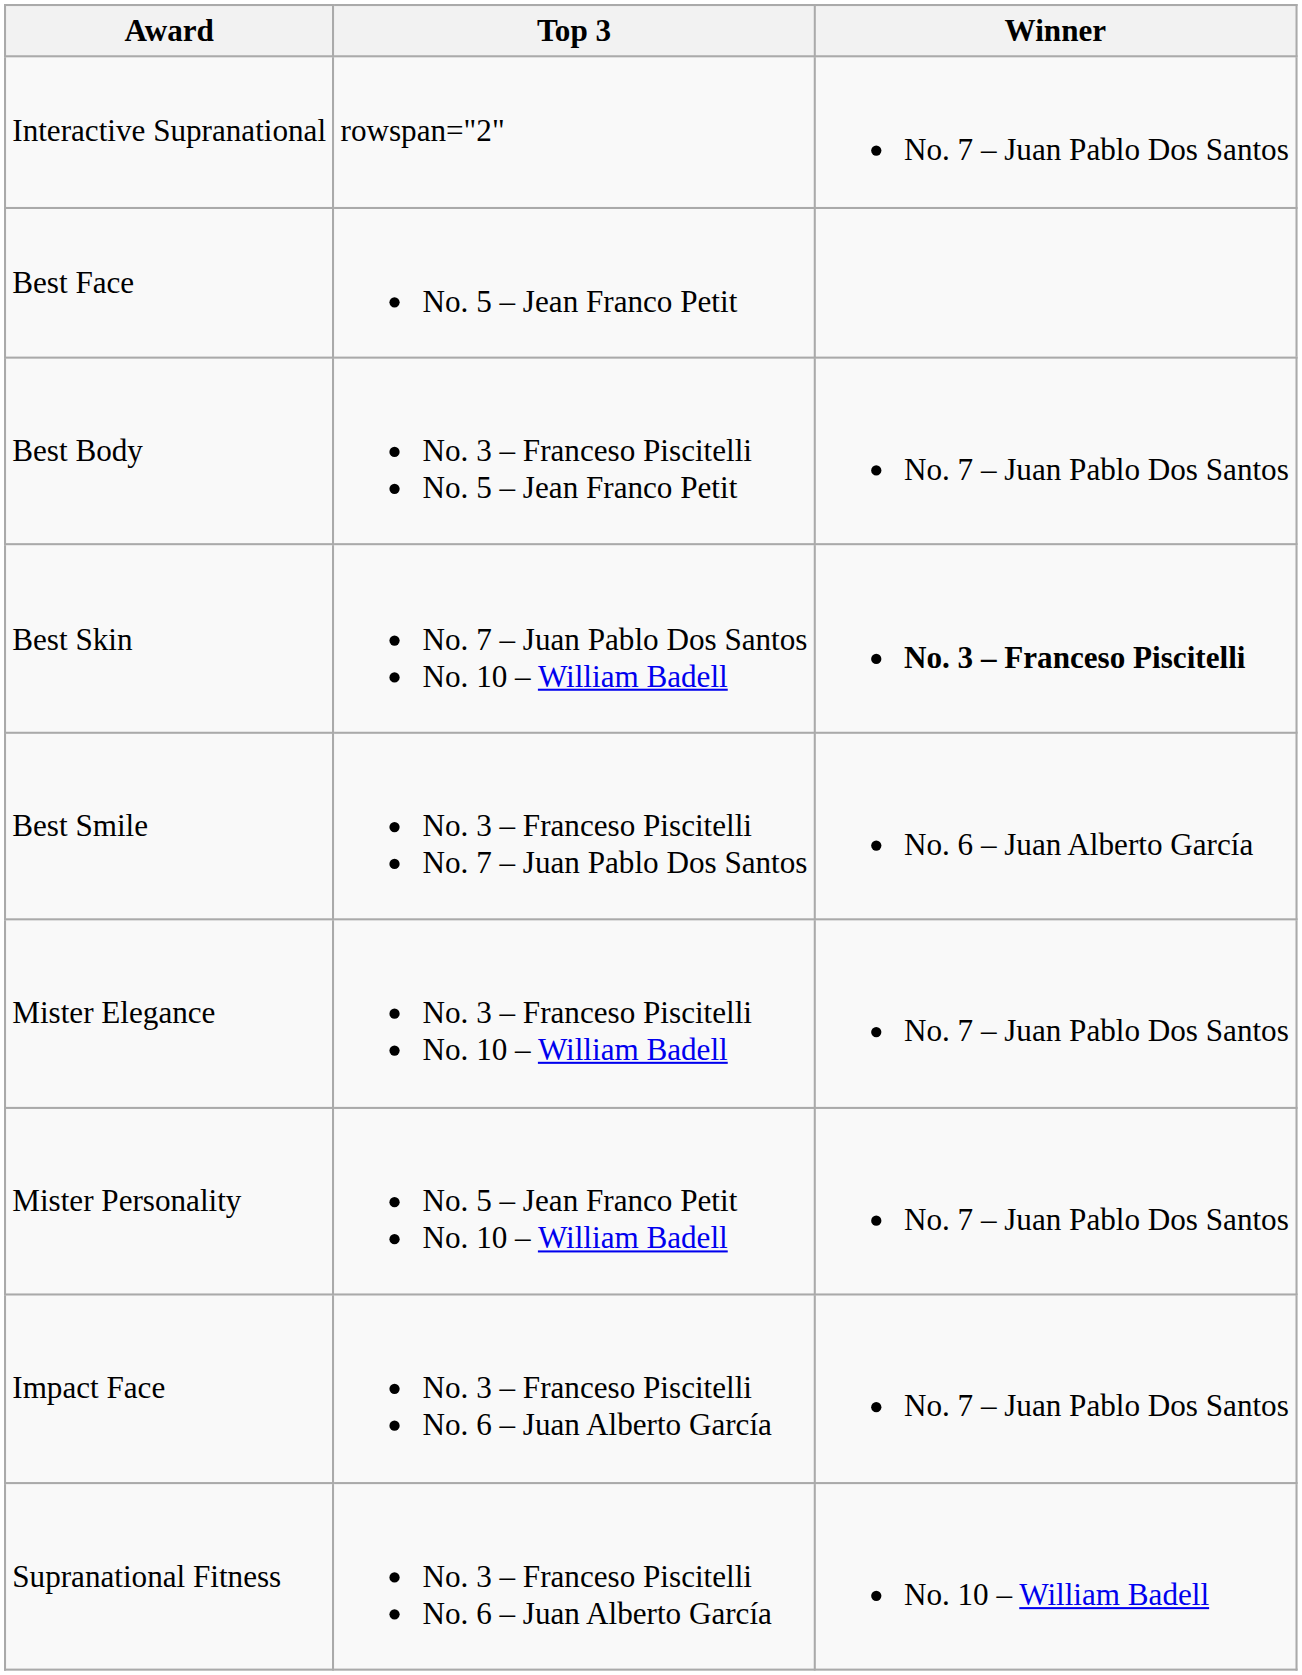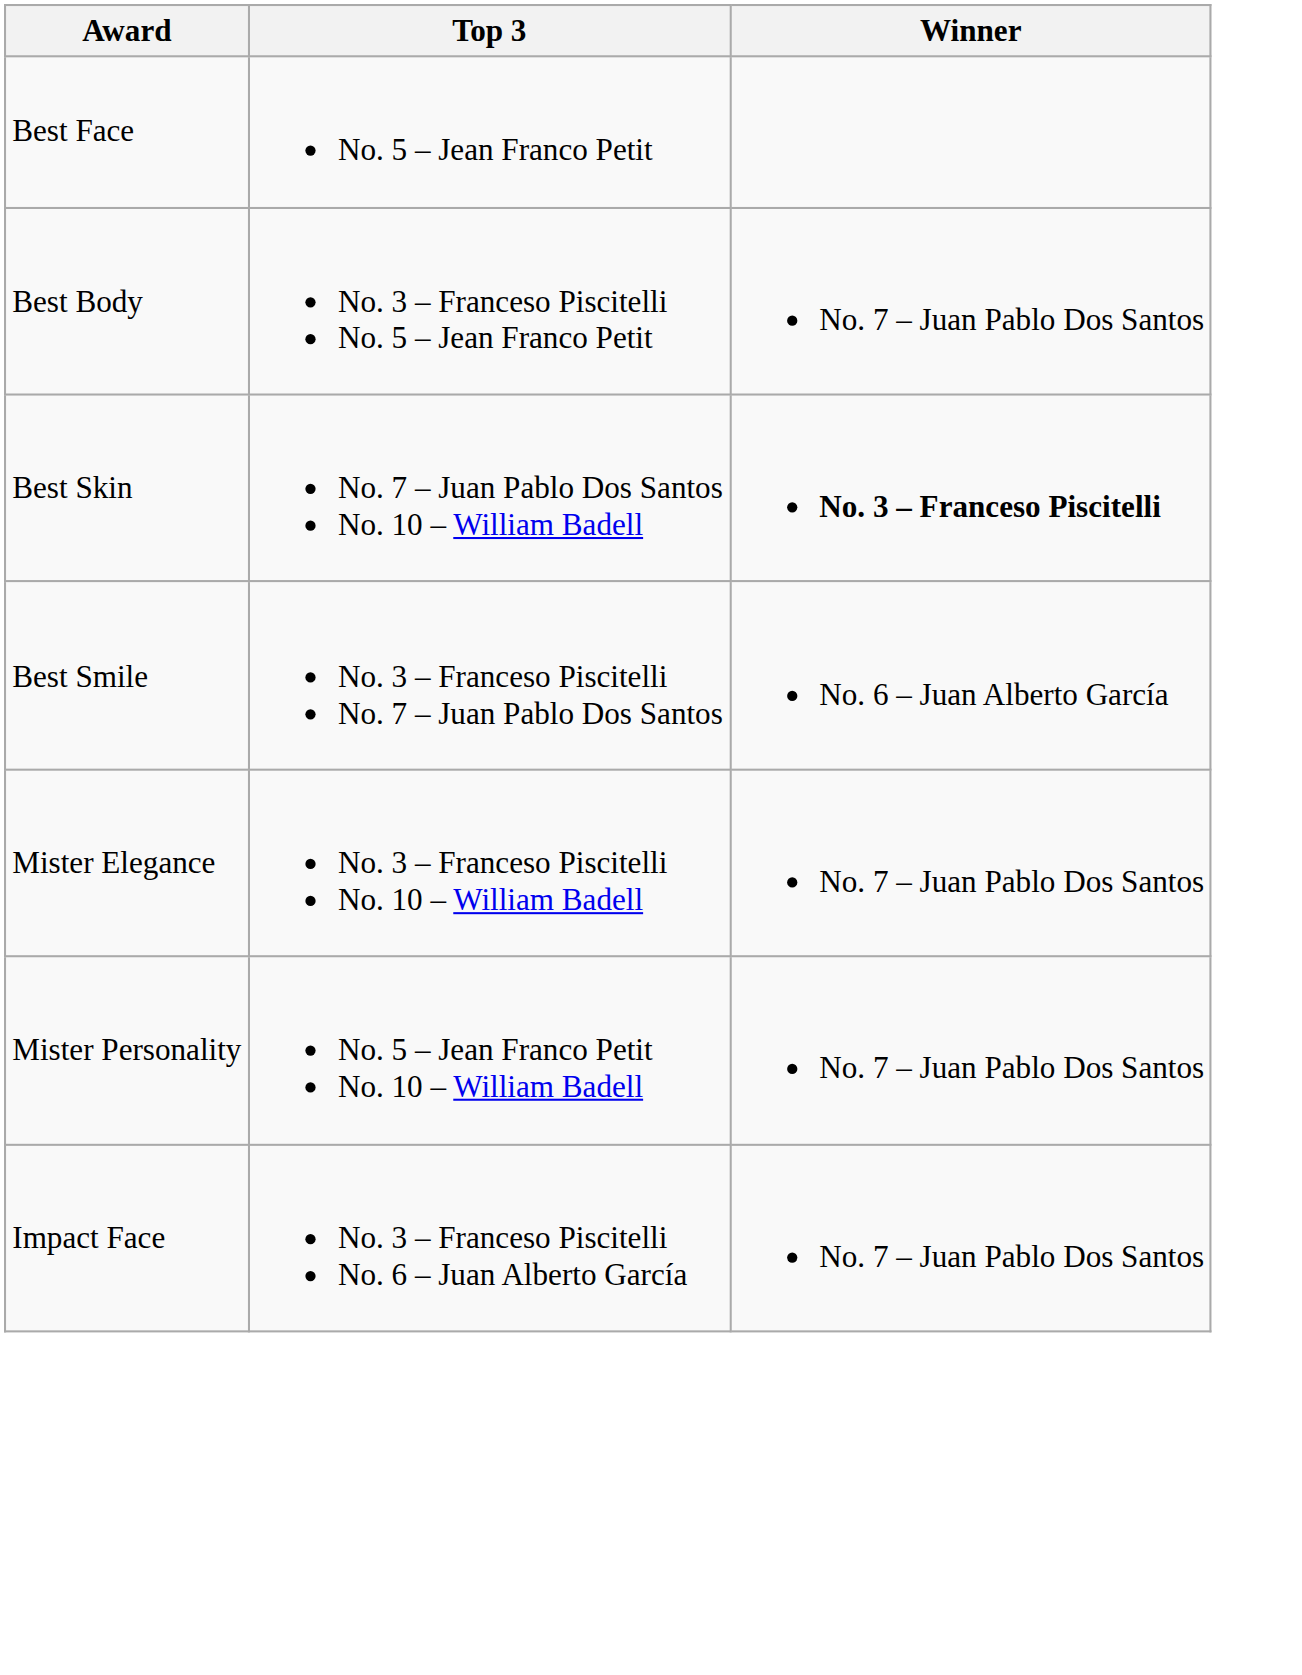- row: Interactive Supranational | rowspan="2" | No. 7 – Juan Pablo Dos Santos
- row: Supranational Fitness | No. 3 – Franceso Piscitelli No. 6 – Juan Alberto García | No. 10 – William Badell
